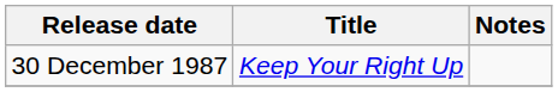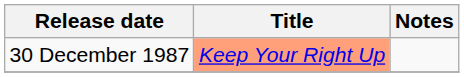30 December 1987 | Title: no background -> lightsalmon background
